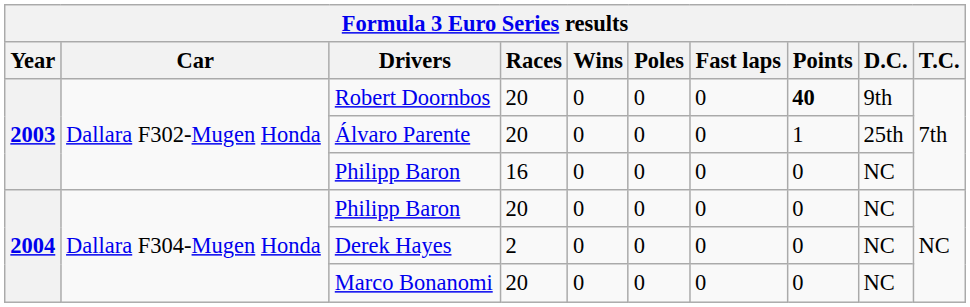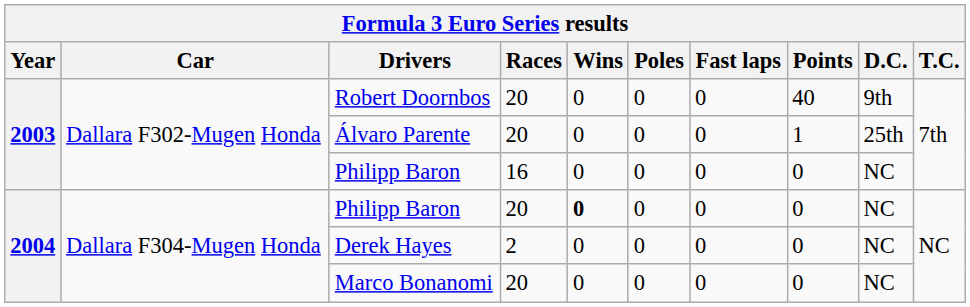Robert Doornbos | Points: bold -> normal
Philipp Baron / 20 | Wins: normal -> bold
